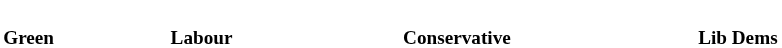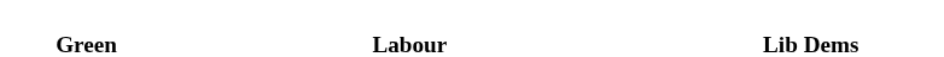- column: 14 | Conservative
